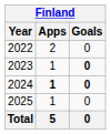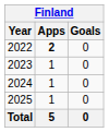2022 | Apps: normal -> bold
2023 | Goals: bold -> normal
2024 | Apps: bold -> normal
2024 | Goals: bold -> normal
